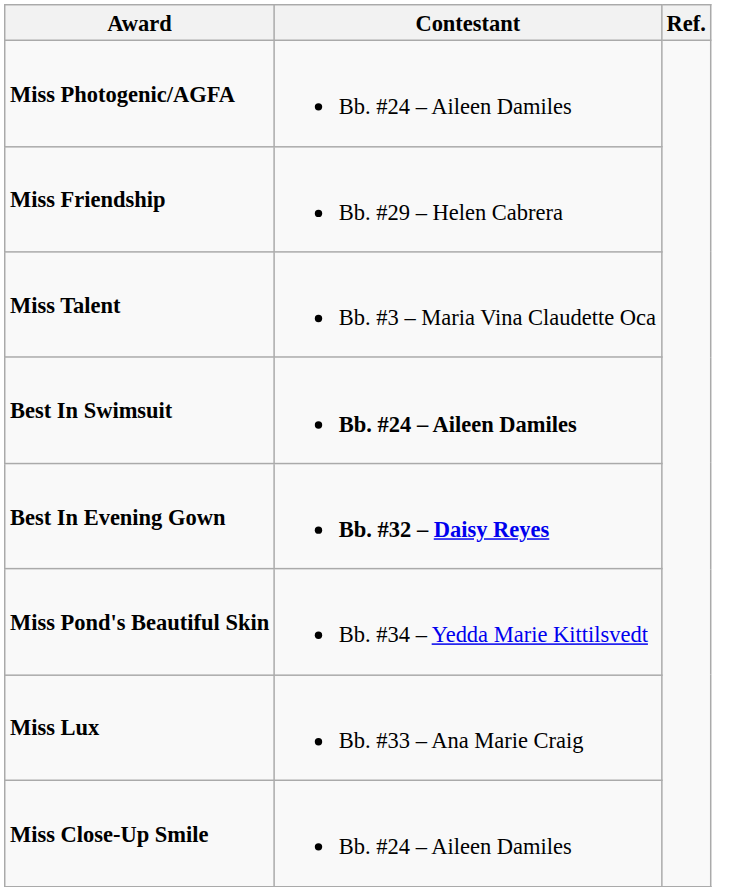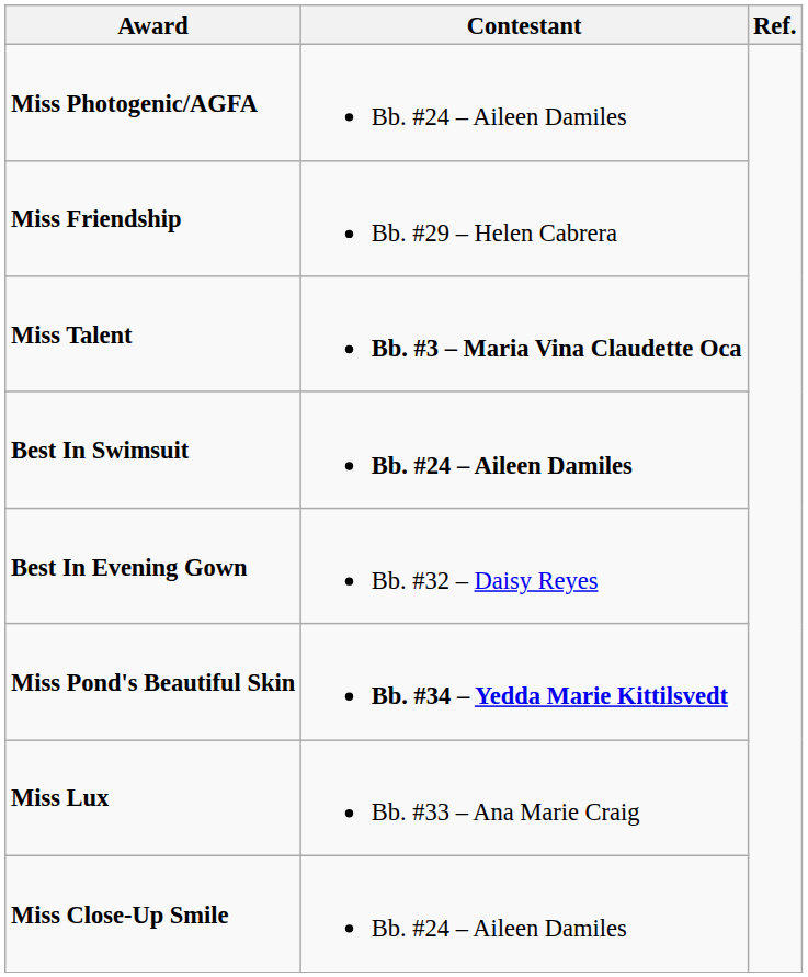Miss Talent | Contestant: normal -> bold
Best In Evening Gown | Contestant: bold -> normal
Miss Pond's Beautiful Skin | Contestant: normal -> bold
